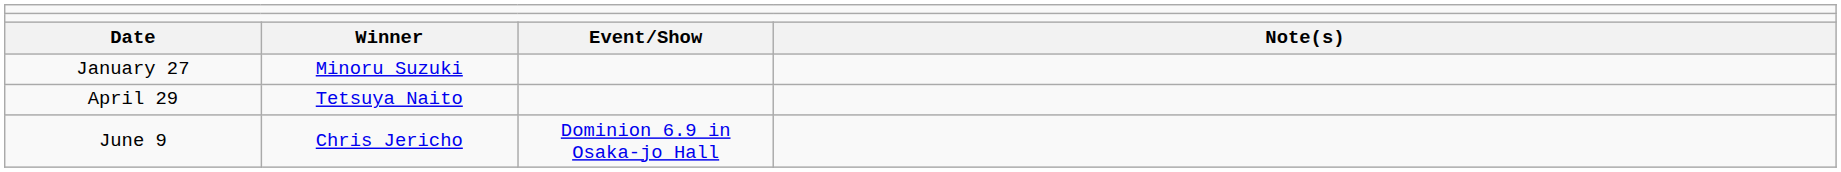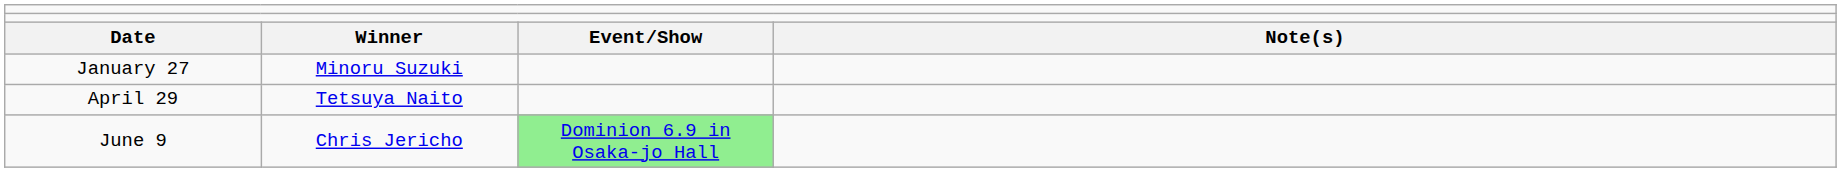June 9 | column 3: no background -> lightgreen background
